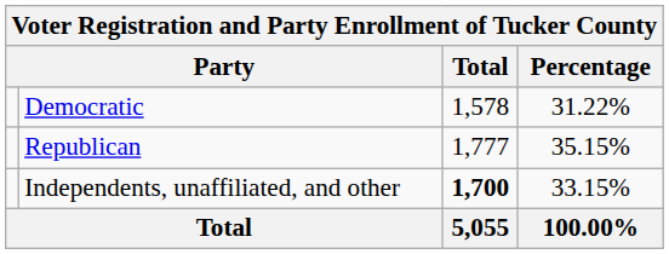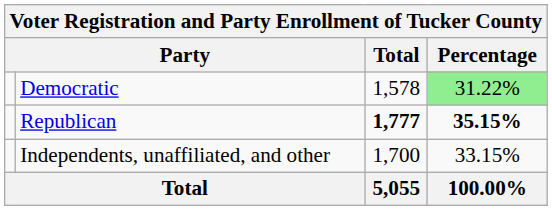Democratic | Percentage: no background -> lightgreen background
Republican | Total: normal -> bold
Republican | Percentage: normal -> bold
Independents, unaffiliated, and other | Total: bold -> normal
